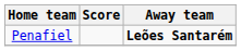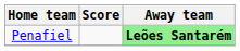Penafiel | Away team: no background -> lightgreen background
